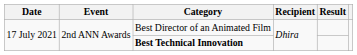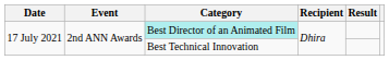Best Director of an Animated Film | Category: no background -> paleturquoise background
Best Technical Innovation | Category: bold -> normal
